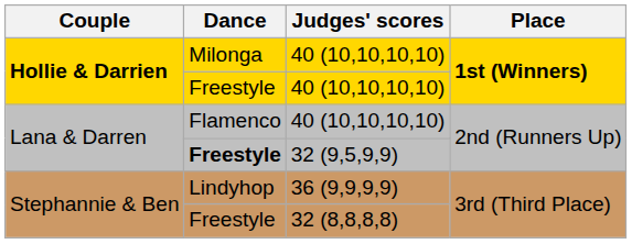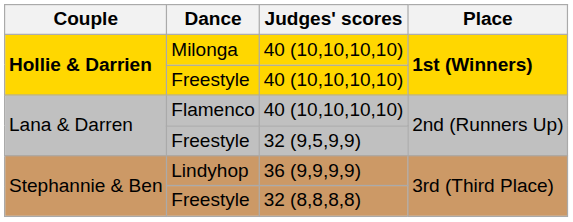Freestyle / 32 (9,5,9,9) | Dance: bold -> normal
